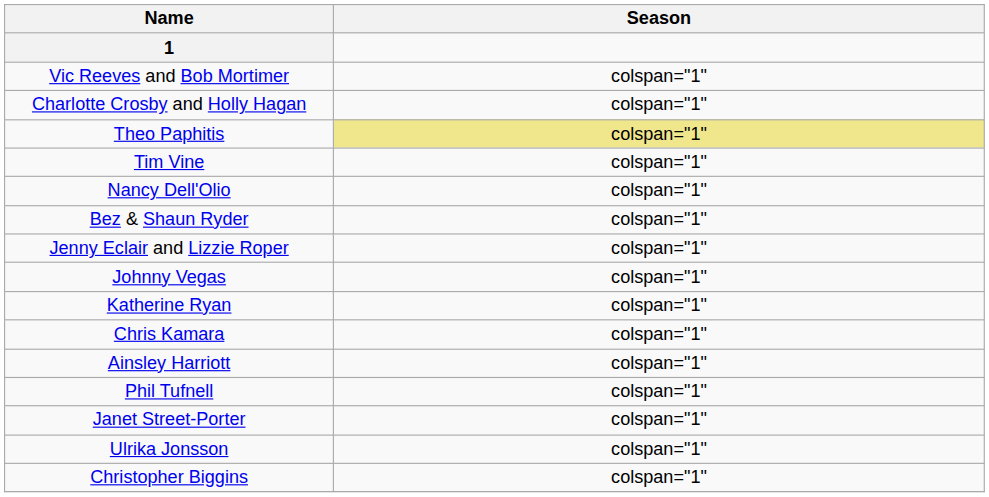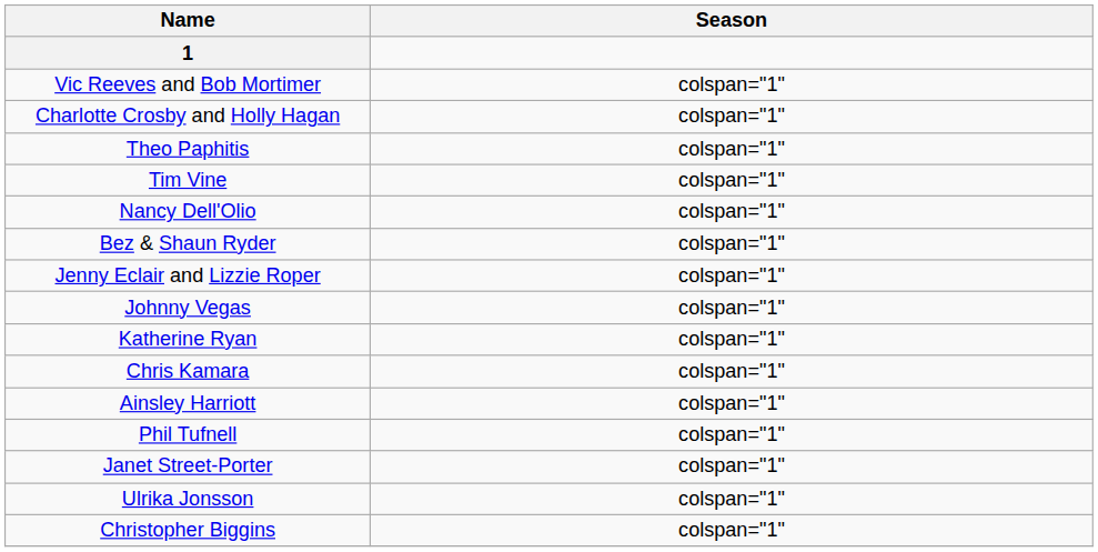Theo Paphitis | column 2: khaki background -> no background
